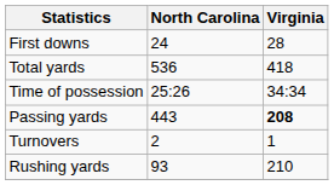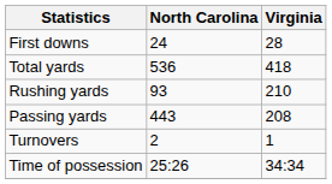rows swapped: Rushing yards <-> Time of possession
Passing yards | Virginia: bold -> normal
